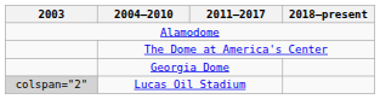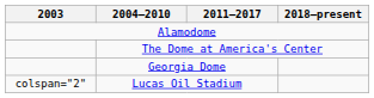Lucas Oil Stadium | 2003: lightgrey background -> no background
